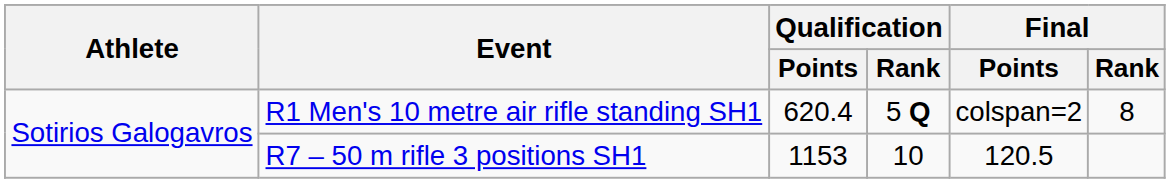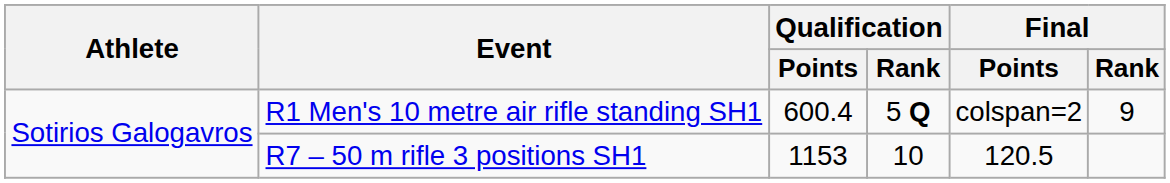R1 Men's 10 metre air rifle standing SH1 | Qualification / Points: 620.4 -> 600.4
R1 Men's 10 metre air rifle standing SH1 | Final / Rank: 8 -> 9
